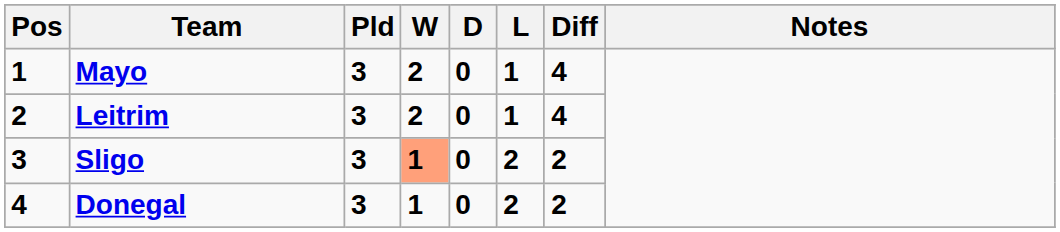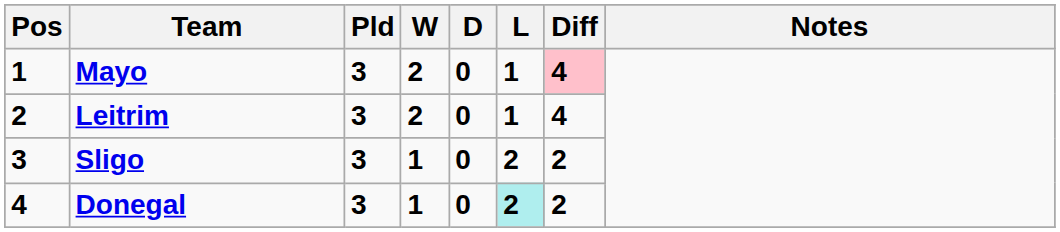Mayo | Diff: no background -> pink background
Sligo | W: lightsalmon background -> no background
Donegal | L: no background -> paleturquoise background
